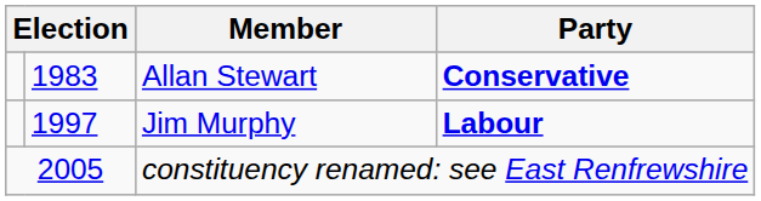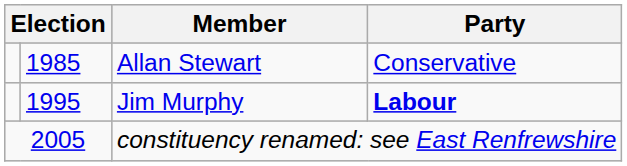Allan Stewart | column 2: 1983 -> 1985
Allan Stewart | Party: bold -> normal
Jim Murphy | column 2: 1997 -> 1995
